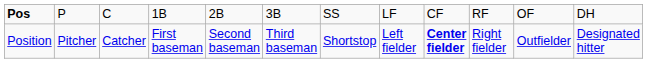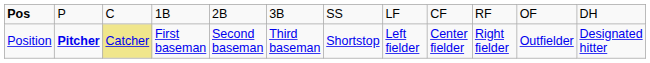Position | column 2: normal -> bold
Position | column 3: no background -> khaki background
Position | column 9: bold -> normal
